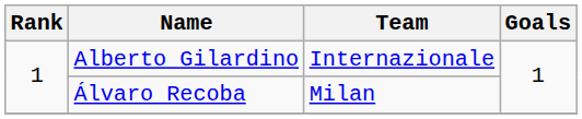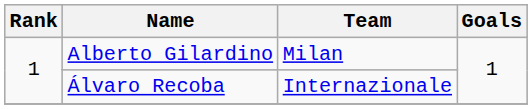Alberto Gilardino | Team: Internazionale -> Milan
Álvaro Recoba | Team: Milan -> Internazionale
